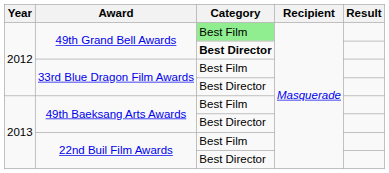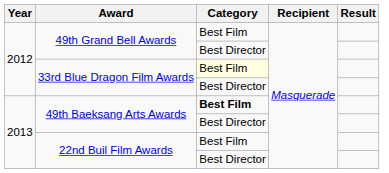49th Grand Bell Awards / Best Film | Category: lightgreen background -> no background
49th Grand Bell Awards / Best Director | Category: bold -> normal
33rd Blue Dragon Film Awards / Best Film | Category: no background -> lightyellow background
49th Baeksang Arts Awards / Best Film | Category: normal -> bold
